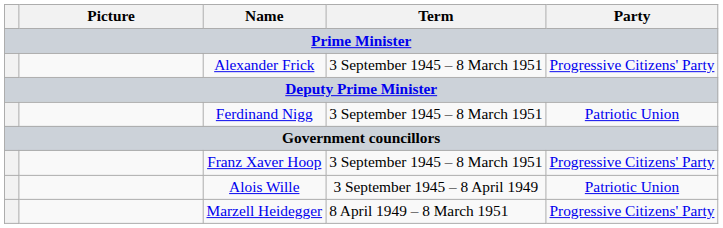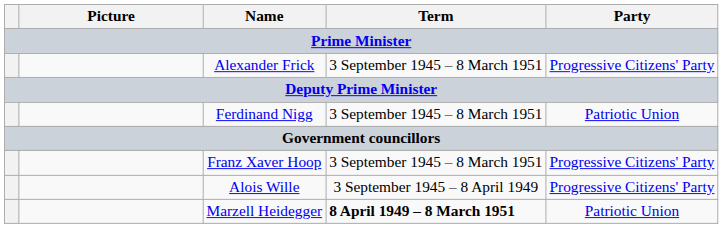Alois Wille | Party: Patriotic Union -> Progressive Citizens' Party
Marzell Heidegger | Term: normal -> bold
Marzell Heidegger | Party: Progressive Citizens' Party -> Patriotic Union
